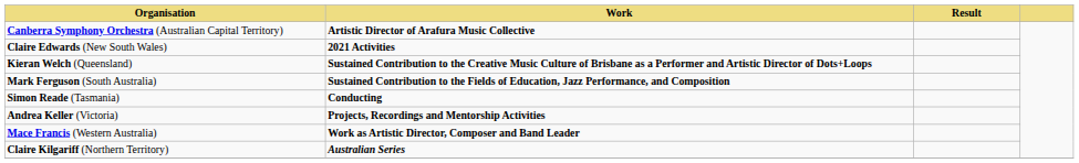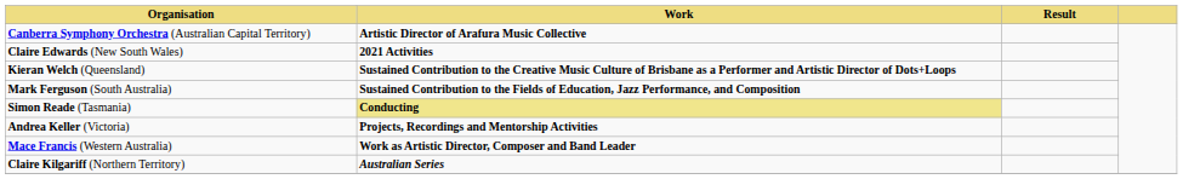Simon Reade (Tasmania) | Work: no background -> khaki background
